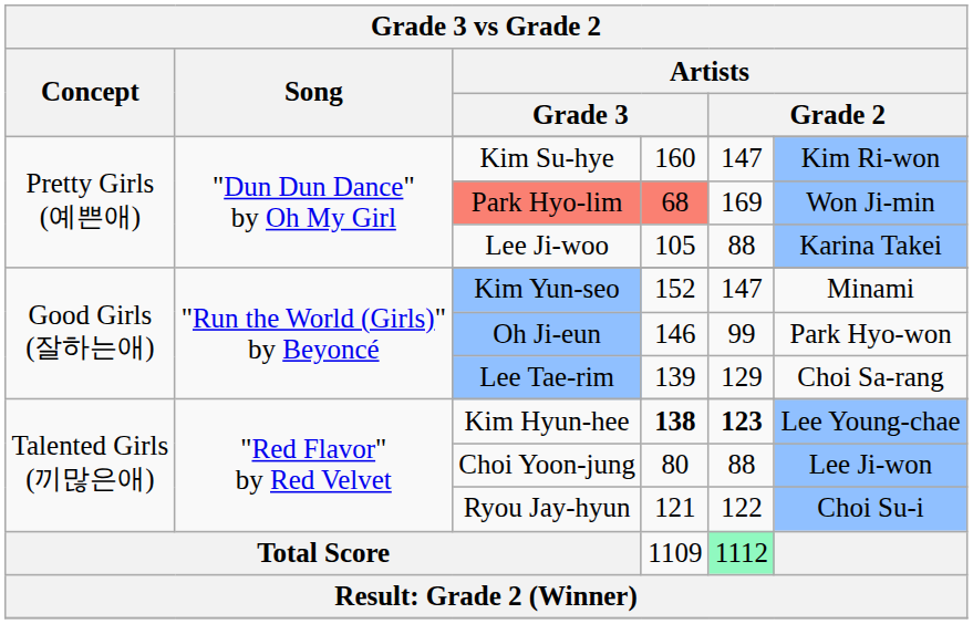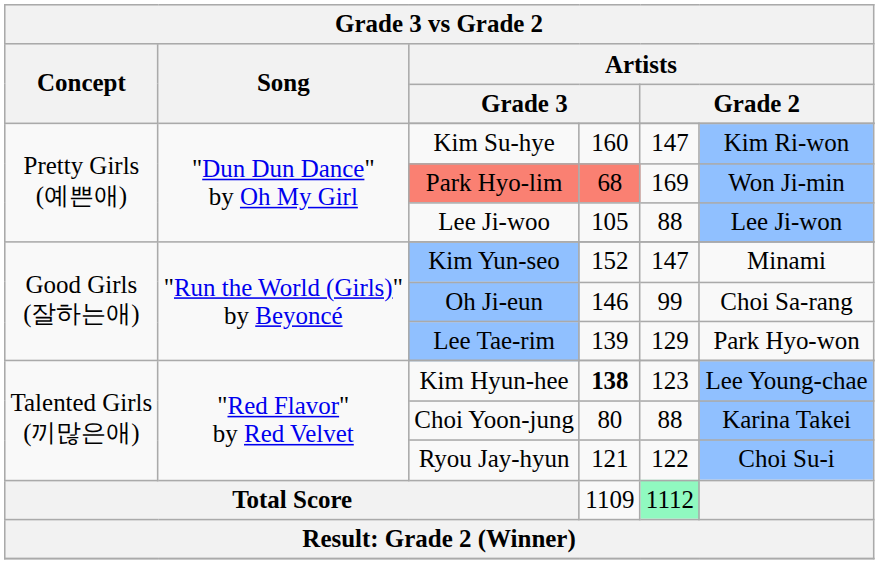Lee Ji-woo | column 6: Karina Takei -> Lee Ji-won
Oh Ji-eun | column 6: Park Hyo-won -> Choi Sa-rang
Lee Tae-rim | column 6: Choi Sa-rang -> Park Hyo-won
Kim Hyun-hee | column 5: bold -> normal
Choi Yoon-jung | column 6: Lee Ji-won -> Karina Takei
